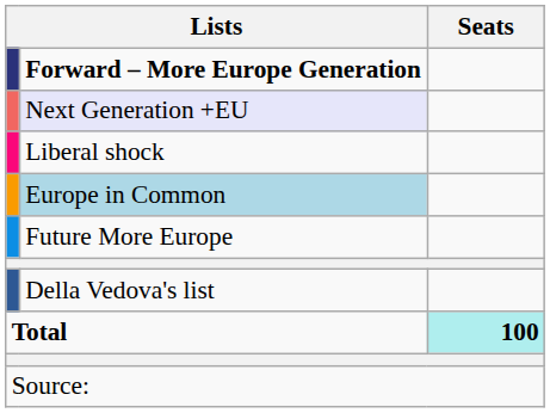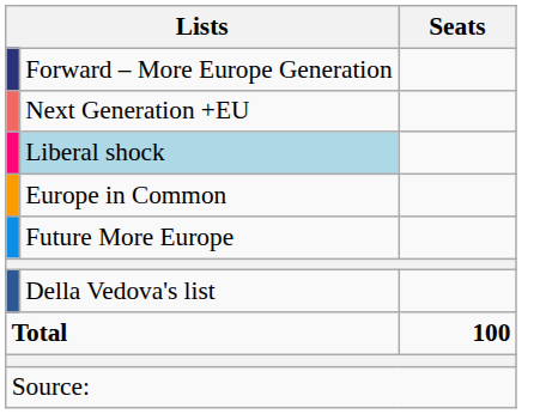Forward – More Europe Generation | column 2: bold -> normal
Next Generation +EU | column 2: lavender background -> no background
Liberal shock | column 2: no background -> lightblue background
Europe in Common | column 2: lightblue background -> no background
Total | Seats: paleturquoise background -> no background
